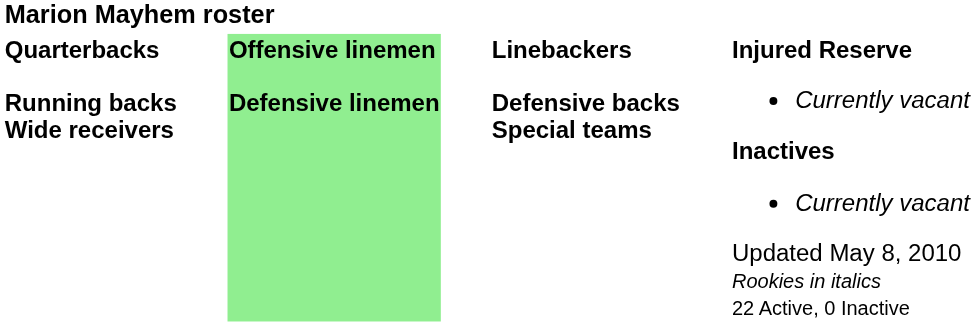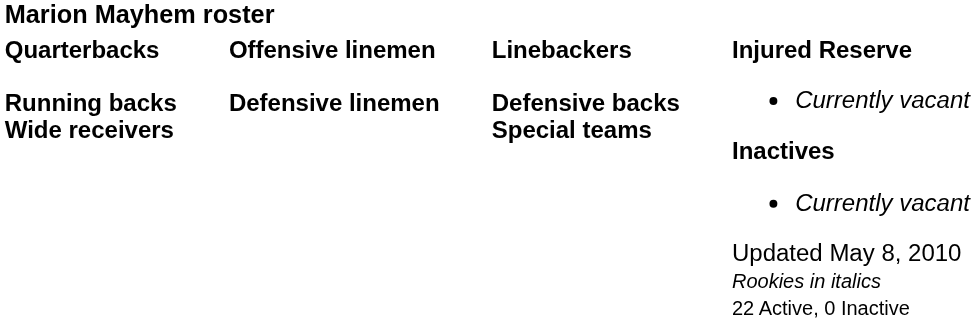Quarterbacks Running backs Wide receivers | column 2: lightgreen background -> no background
